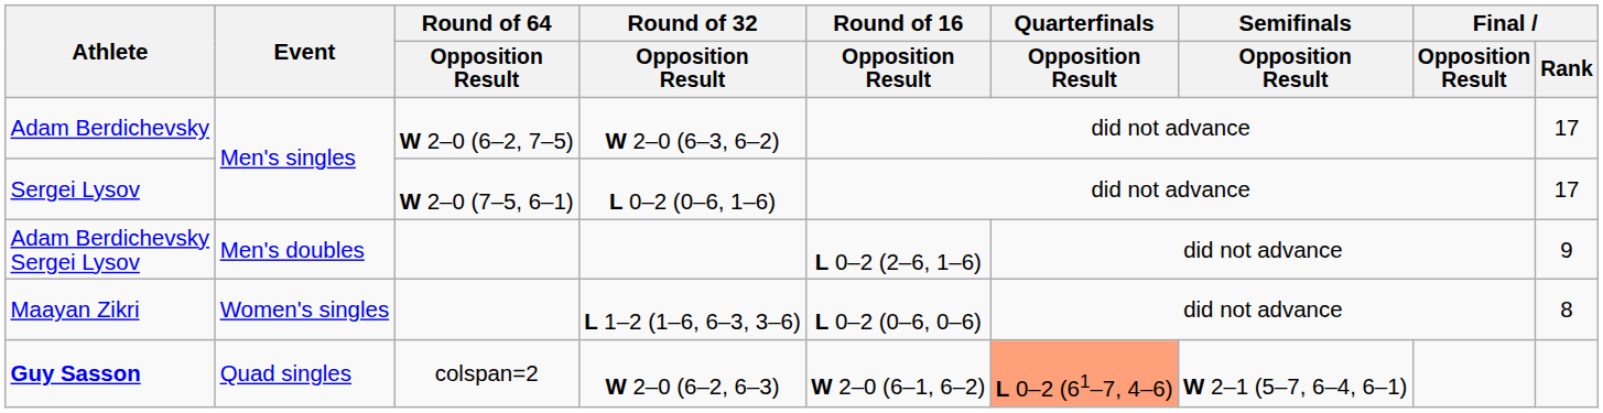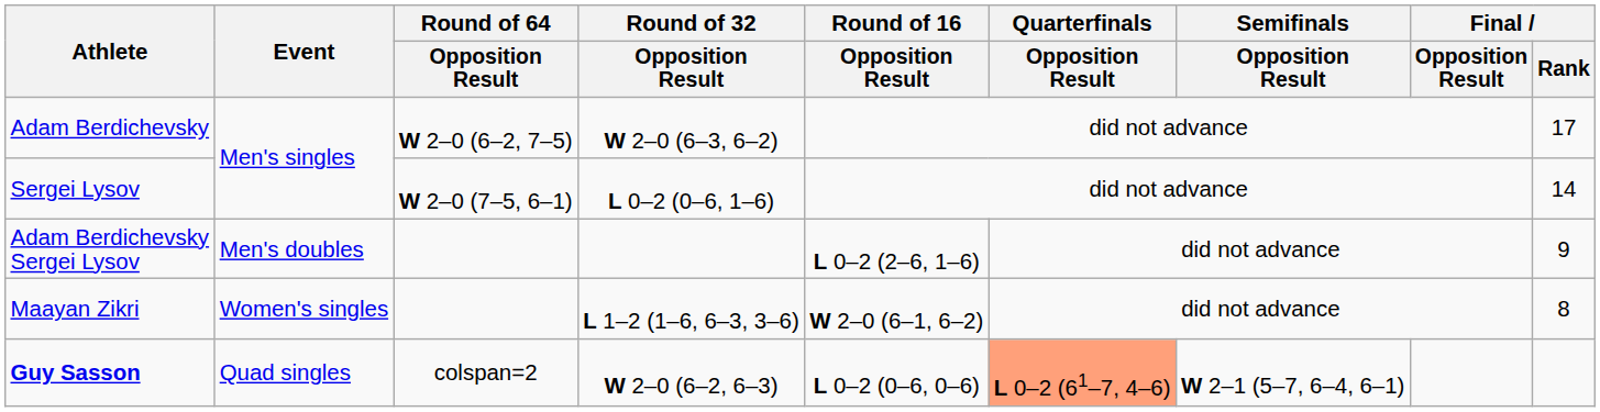Sergei Lysov | Final / Rank: 17 -> 14
Maayan Zikri | Round of 16 / Opposition Result: L 0–2 (0–6, 0–6) -> W 2–0 (6–1, 6–2)
Guy Sasson | Round of 16 / Opposition Result: W 2–0 (6–1, 6–2) -> L 0–2 (0–6, 0–6)
